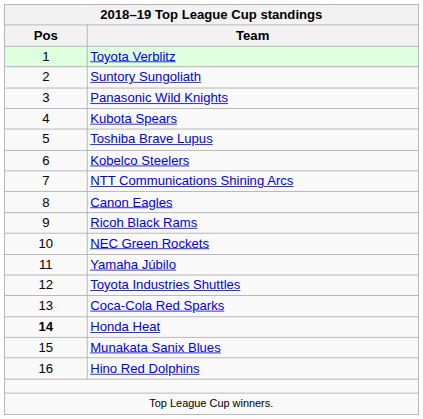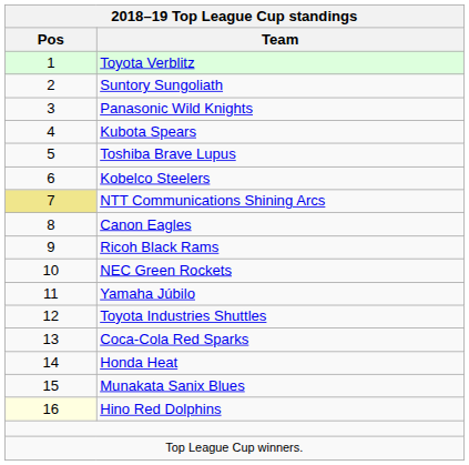NTT Communications Shining Arcs | Pos: no background -> khaki background
Honda Heat | Pos: bold -> normal
Hino Red Dolphins | Pos: no background -> lightyellow background
